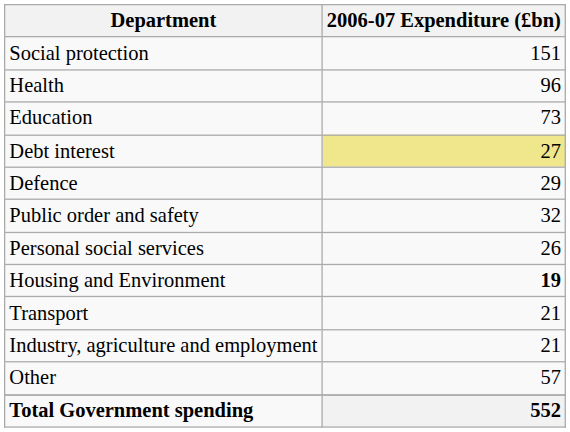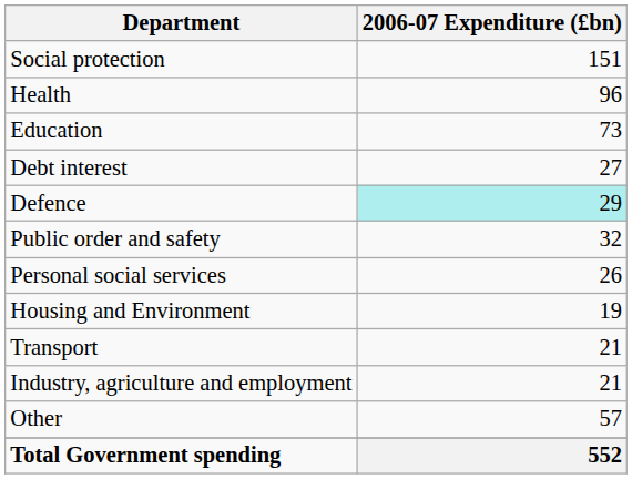Debt interest | 2006-07 Expenditure (£bn): khaki background -> no background
Defence | 2006-07 Expenditure (£bn): no background -> paleturquoise background
Housing and Environment | 2006-07 Expenditure (£bn): bold -> normal
